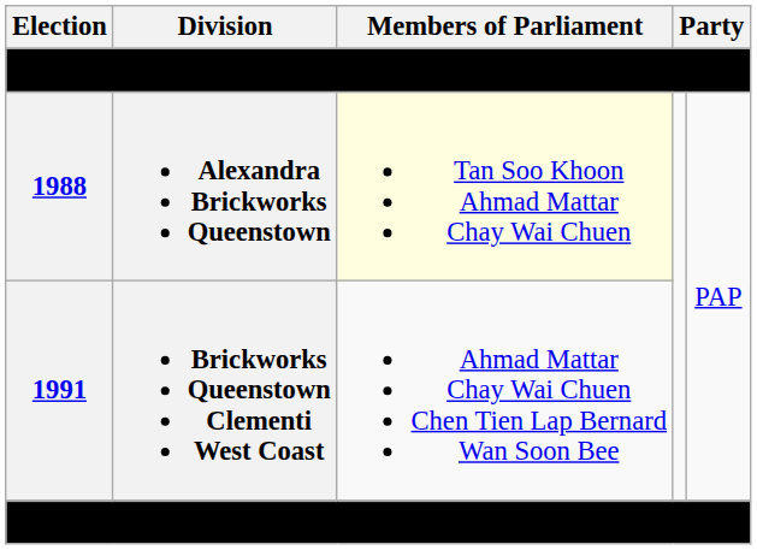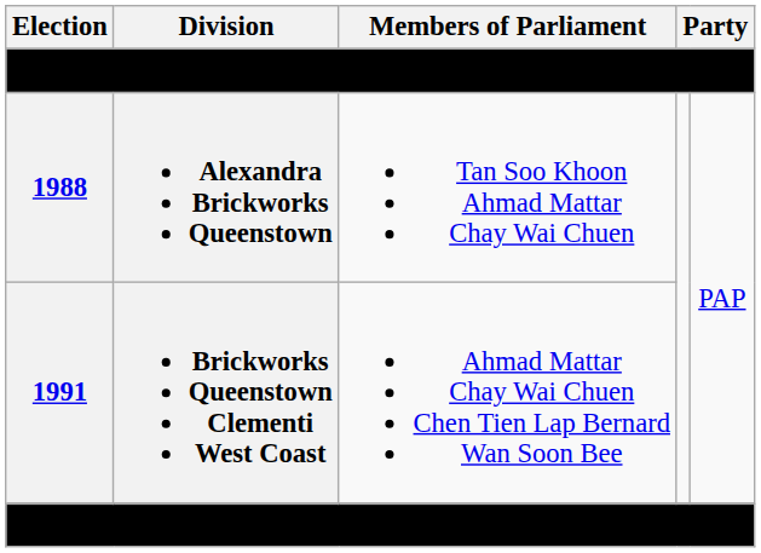1988 | Members of Parliament: lightyellow background -> no background
